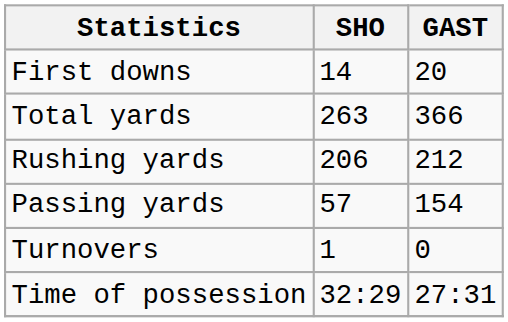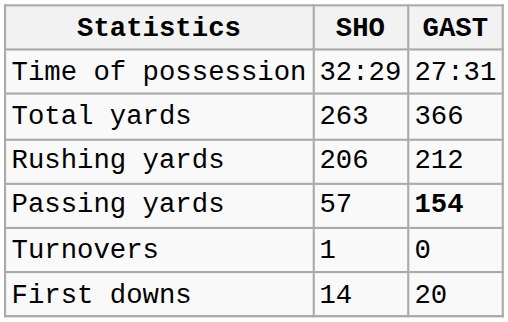rows swapped: First downs <-> Time of possession
Passing yards | GAST: normal -> bold
